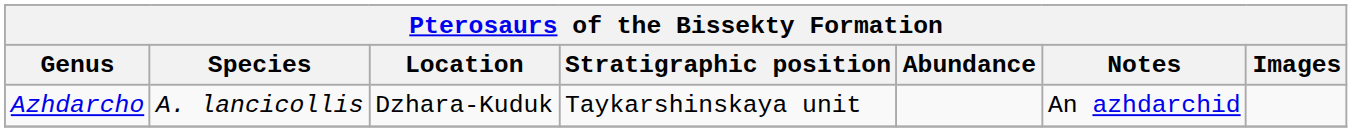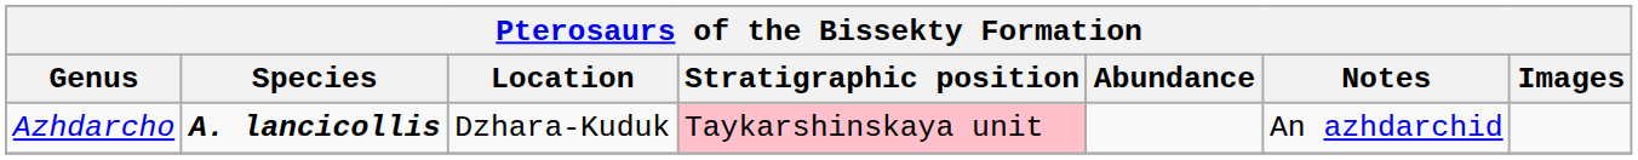Azhdarcho | Species: normal -> bold
Azhdarcho | Stratigraphic position: no background -> pink background
